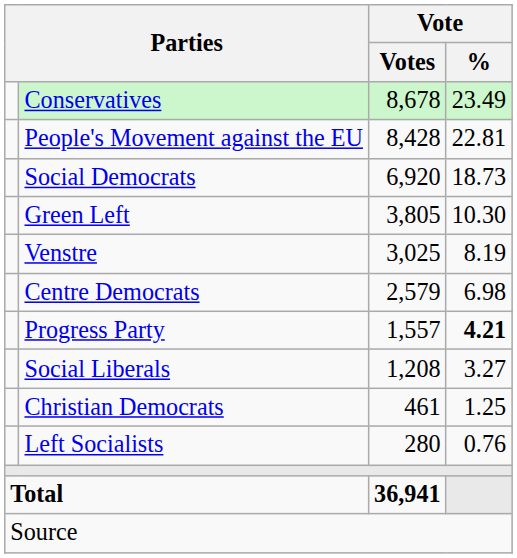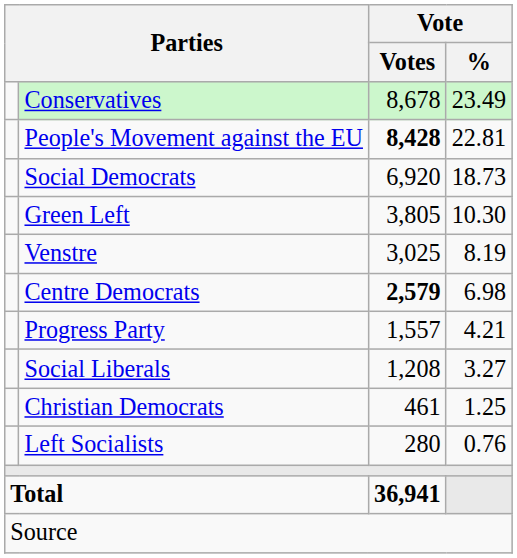People's Movement against the EU | Vote / Votes: normal -> bold
Centre Democrats | Vote / Votes: normal -> bold
Progress Party | Vote / %: bold -> normal
